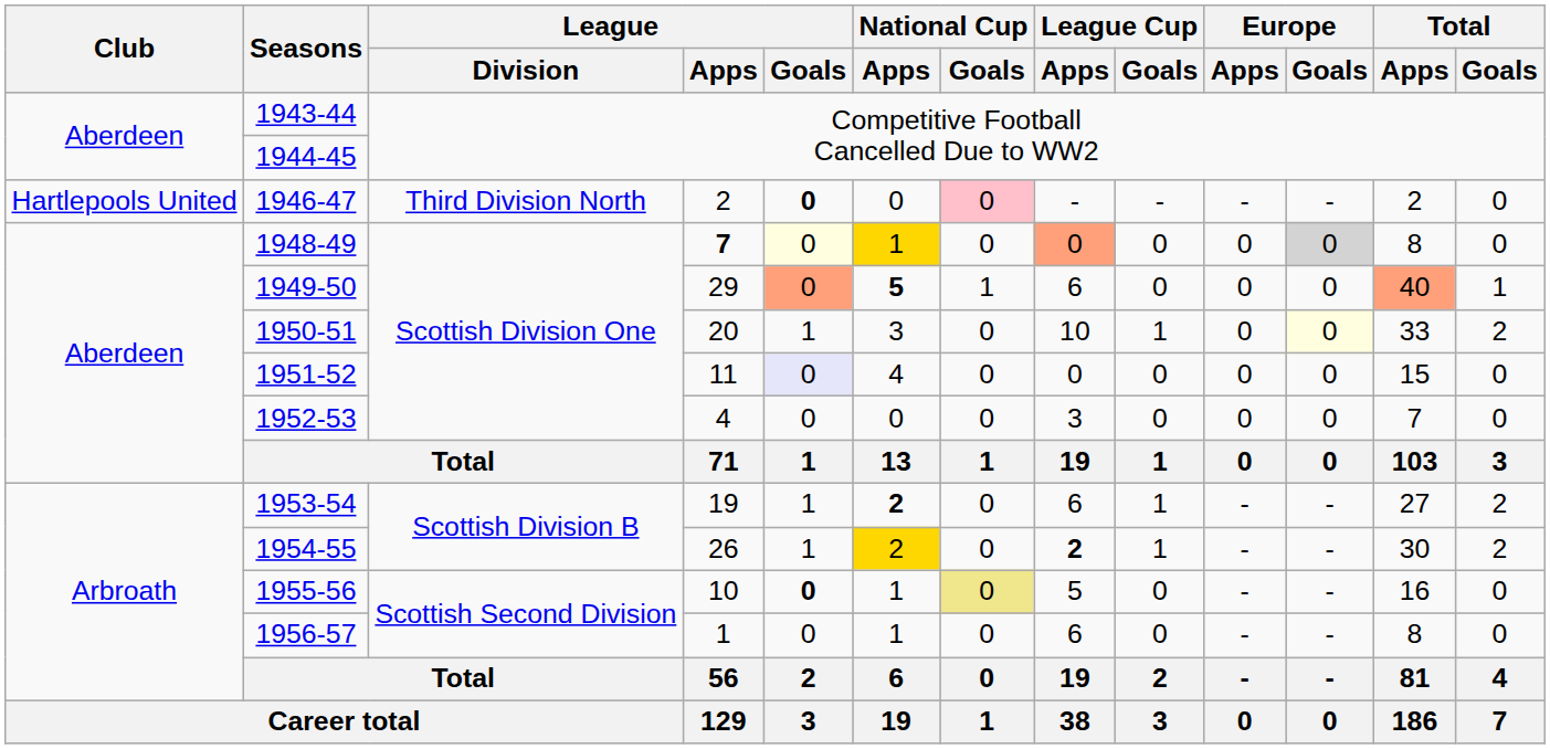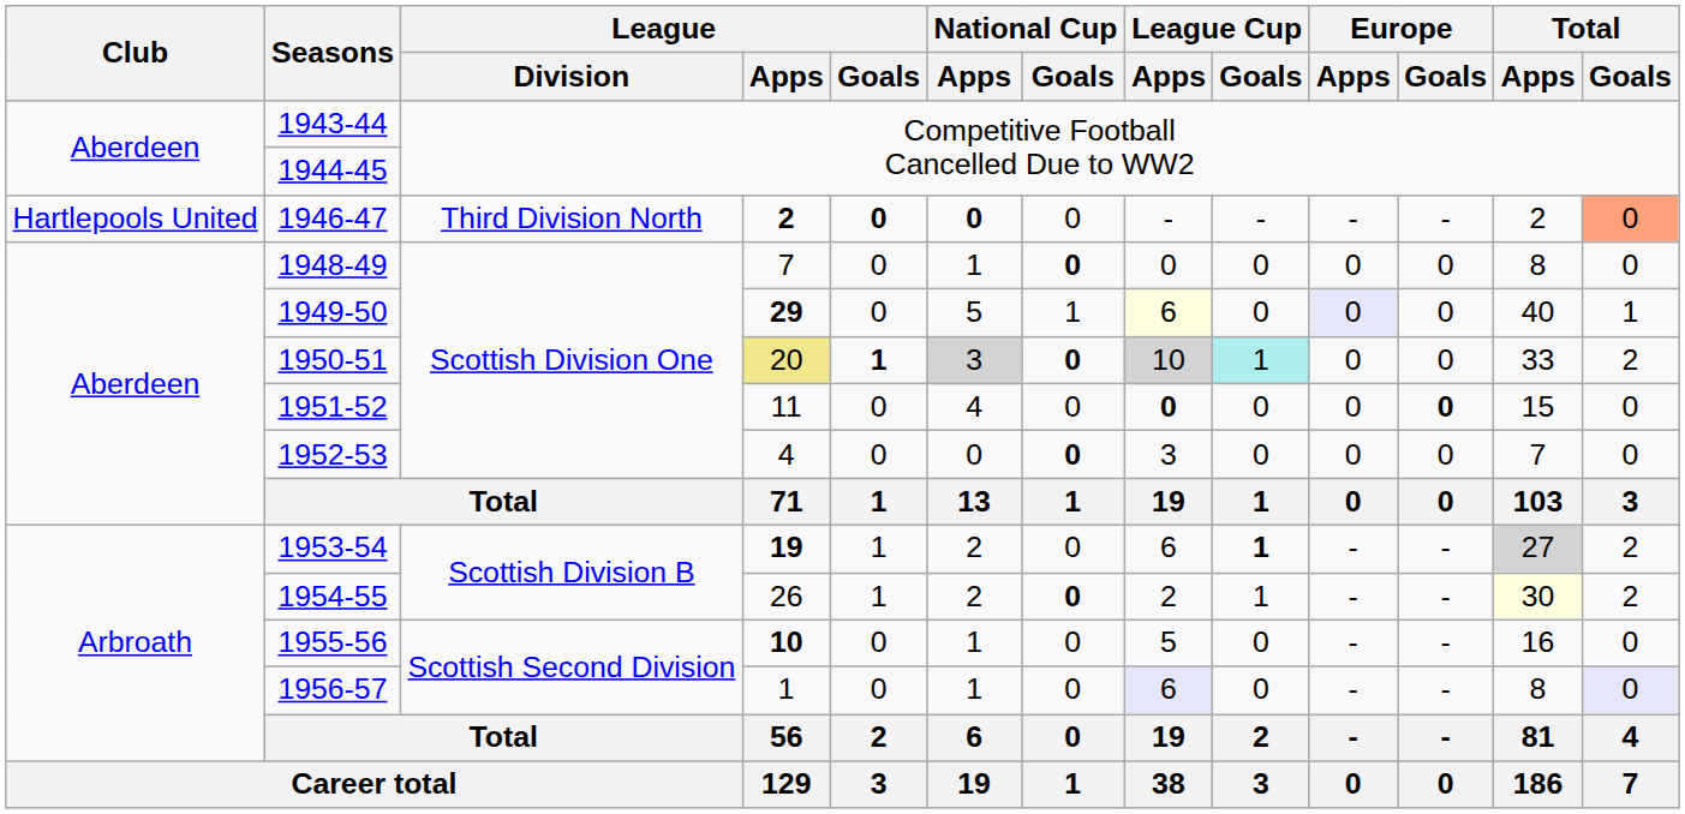1946-47 | League / Apps: normal -> bold
1946-47 | National Cup / Apps: normal -> bold
1946-47 | National Cup / Goals: pink background -> no background
1946-47 | Total / Goals: no background -> lightsalmon background
1948-49 | League / Apps: bold -> normal
1948-49 | League / Goals: lightyellow background -> no background
1948-49 | National Cup / Apps: gold background -> no background
1948-49 | National Cup / Goals: normal -> bold
1948-49 | League Cup / Apps: lightsalmon background -> no background
1948-49 | Europe / Goals: lightgrey background -> no background
1949-50 | League / Apps: normal -> bold
1949-50 | League / Goals: lightsalmon background -> no background
1949-50 | National Cup / Apps: bold -> normal
1949-50 | League Cup / Apps: no background -> lightyellow background
1949-50 | Europe / Apps: no background -> lavender background
1949-50 | Total / Apps: lightsalmon background -> no background
1950-51 | League / Apps: no background -> khaki background
1950-51 | League / Goals: normal -> bold
1950-51 | National Cup / Apps: no background -> lightgrey background
1950-51 | National Cup / Goals: normal -> bold
1950-51 | League Cup / Apps: no background -> lightgrey background
1950-51 | League Cup / Goals: no background -> paleturquoise background
1950-51 | Europe / Goals: lightyellow background -> no background
1951-52 | League / Goals: lavender background -> no background
1951-52 | League Cup / Apps: normal -> bold
1951-52 | Europe / Goals: normal -> bold
1952-53 | National Cup / Goals: normal -> bold
1953-54 | League / Apps: normal -> bold
1953-54 | National Cup / Apps: bold -> normal
1953-54 | League Cup / Goals: normal -> bold
1953-54 | Total / Apps: no background -> lightgrey background
1954-55 | National Cup / Apps: gold background -> no background
1954-55 | National Cup / Goals: normal -> bold
1954-55 | League Cup / Apps: bold -> normal
1954-55 | Total / Apps: no background -> lightyellow background
1955-56 | League / Apps: normal -> bold
1955-56 | League / Goals: bold -> normal
1955-56 | National Cup / Goals: khaki background -> no background
1956-57 | League Cup / Apps: no background -> lavender background
1956-57 | Total / Goals: no background -> lavender background
